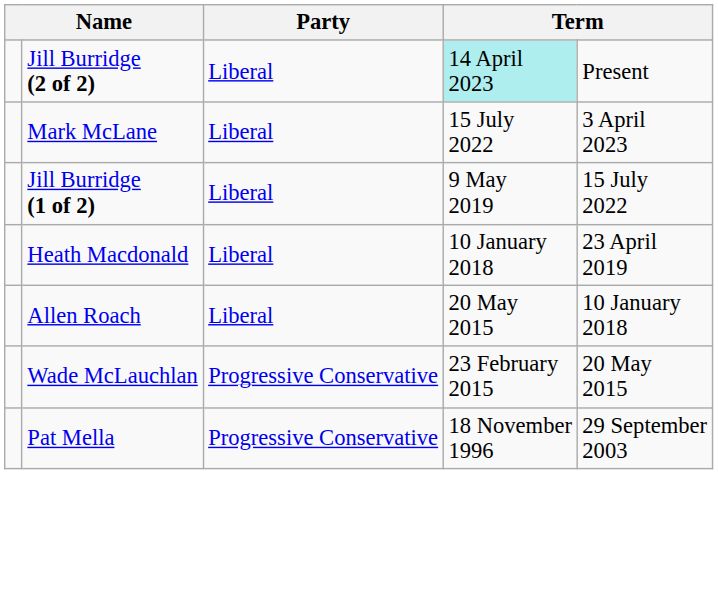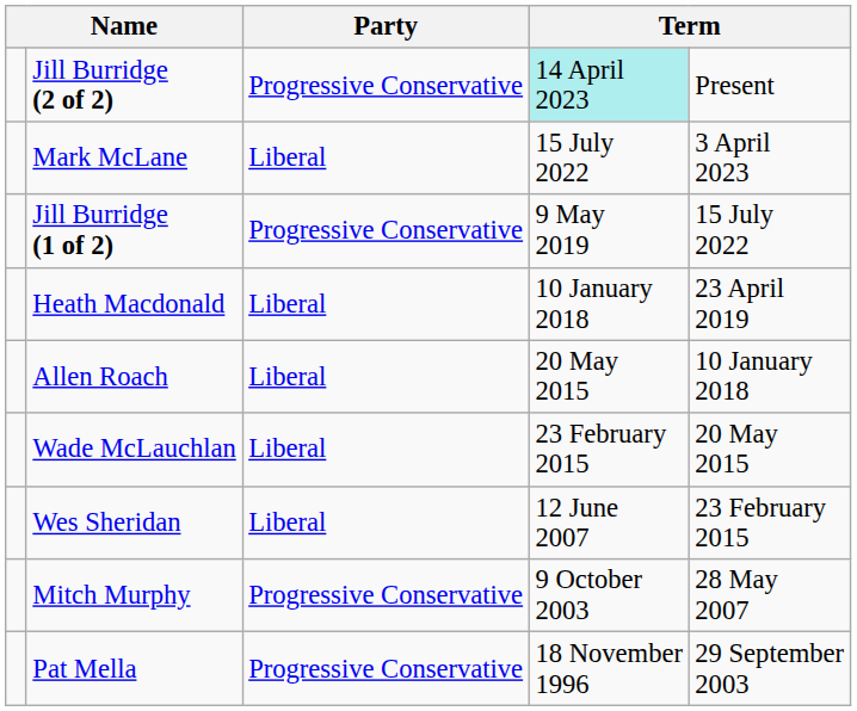Jill Burridge (2 of 2) | Party: Liberal -> Progressive Conservative
Jill Burridge (1 of 2) | Party: Liberal -> Progressive Conservative
Wade McLauchlan | Party: Progressive Conservative -> Liberal
+ row: Wes Sheridan | Liberal | 12 June 2007 | 23 February 2015
+ row: Mitch Murphy | Progressive Conservative | 9 October 2003 | 28 May 2007
